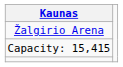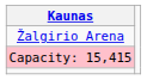Capacity: 15,415 | Kaunas: no background -> pink background
